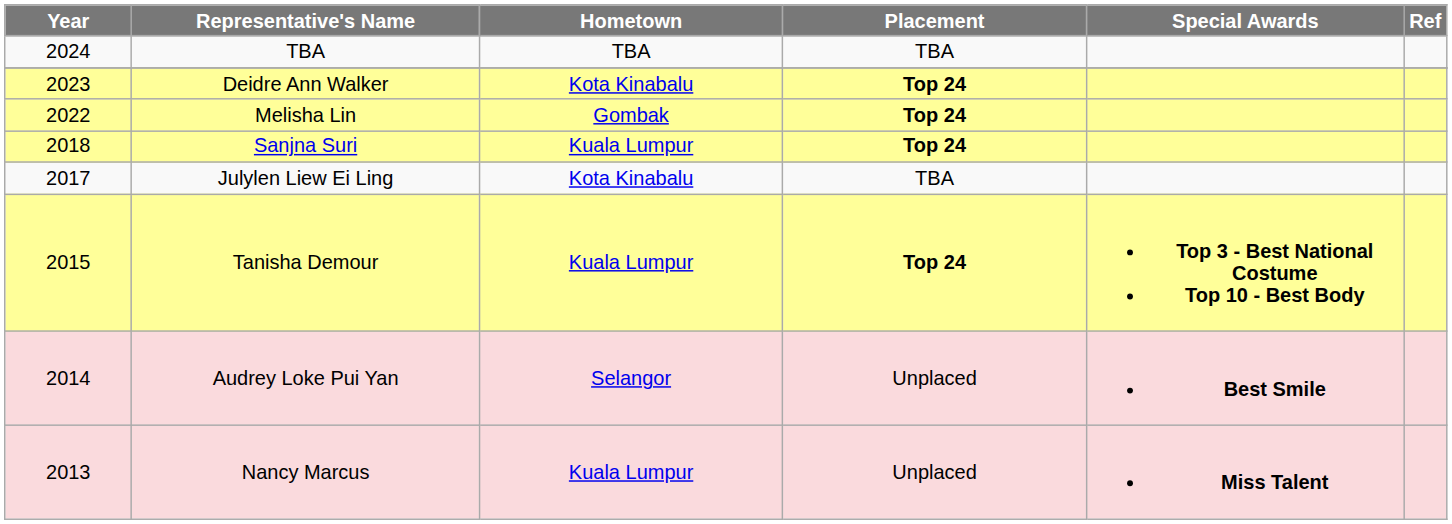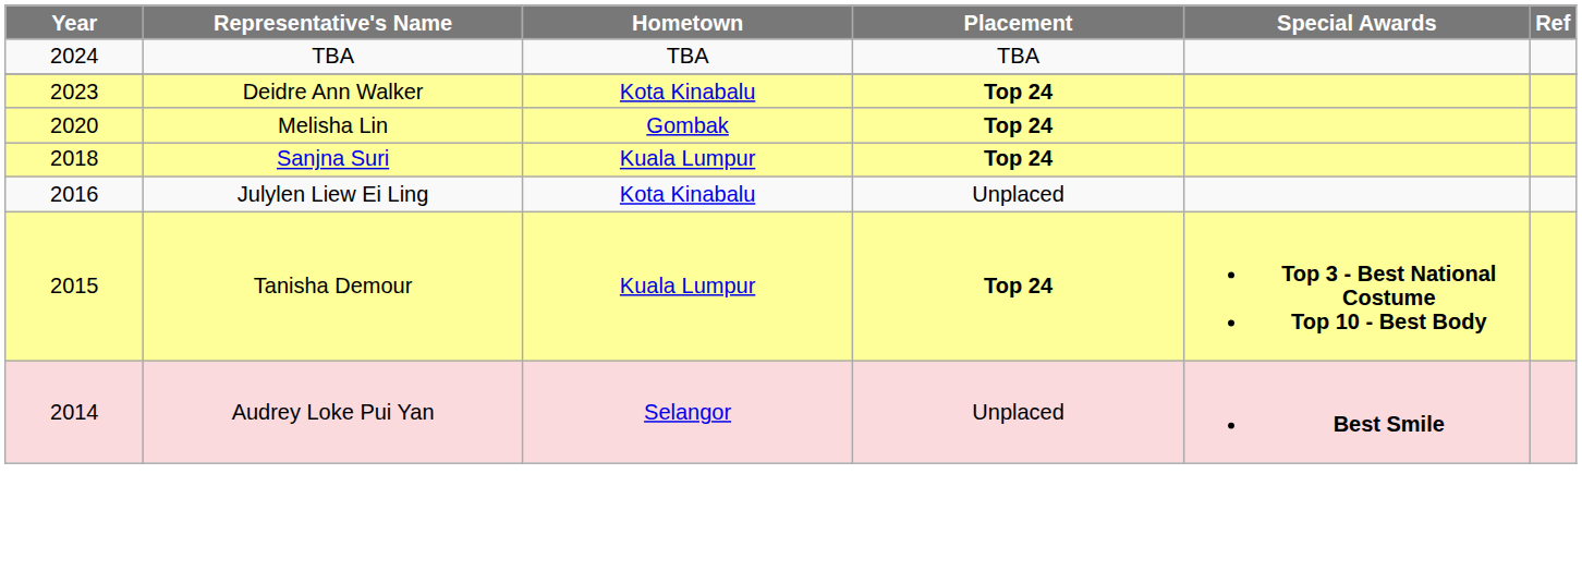Melisha Lin | Year: 2022 -> 2020
Julylen Liew Ei Ling | Year: 2017 -> 2016
Julylen Liew Ei Ling | Placement: TBA -> Unplaced
- row: 2013 | Nancy Marcus | Kuala Lumpur | Unplaced | Miss Talent
